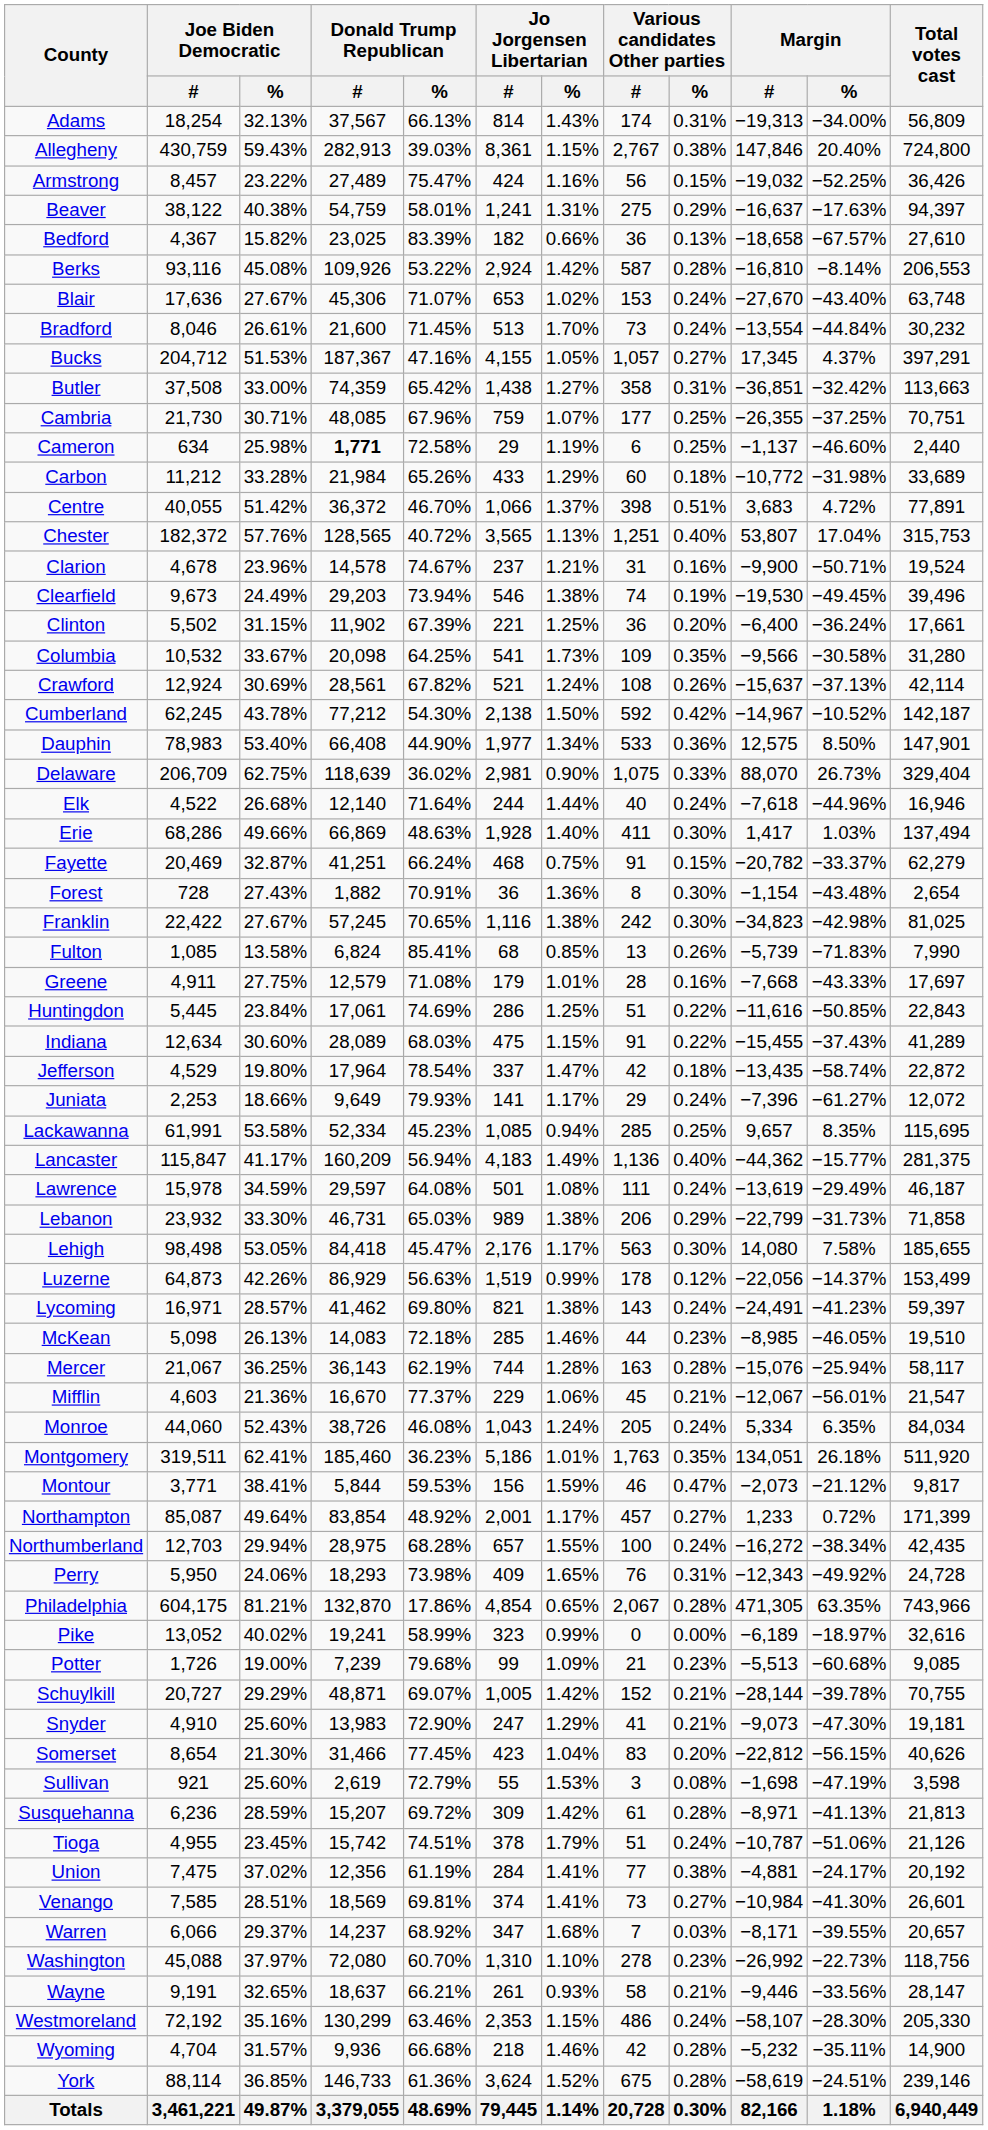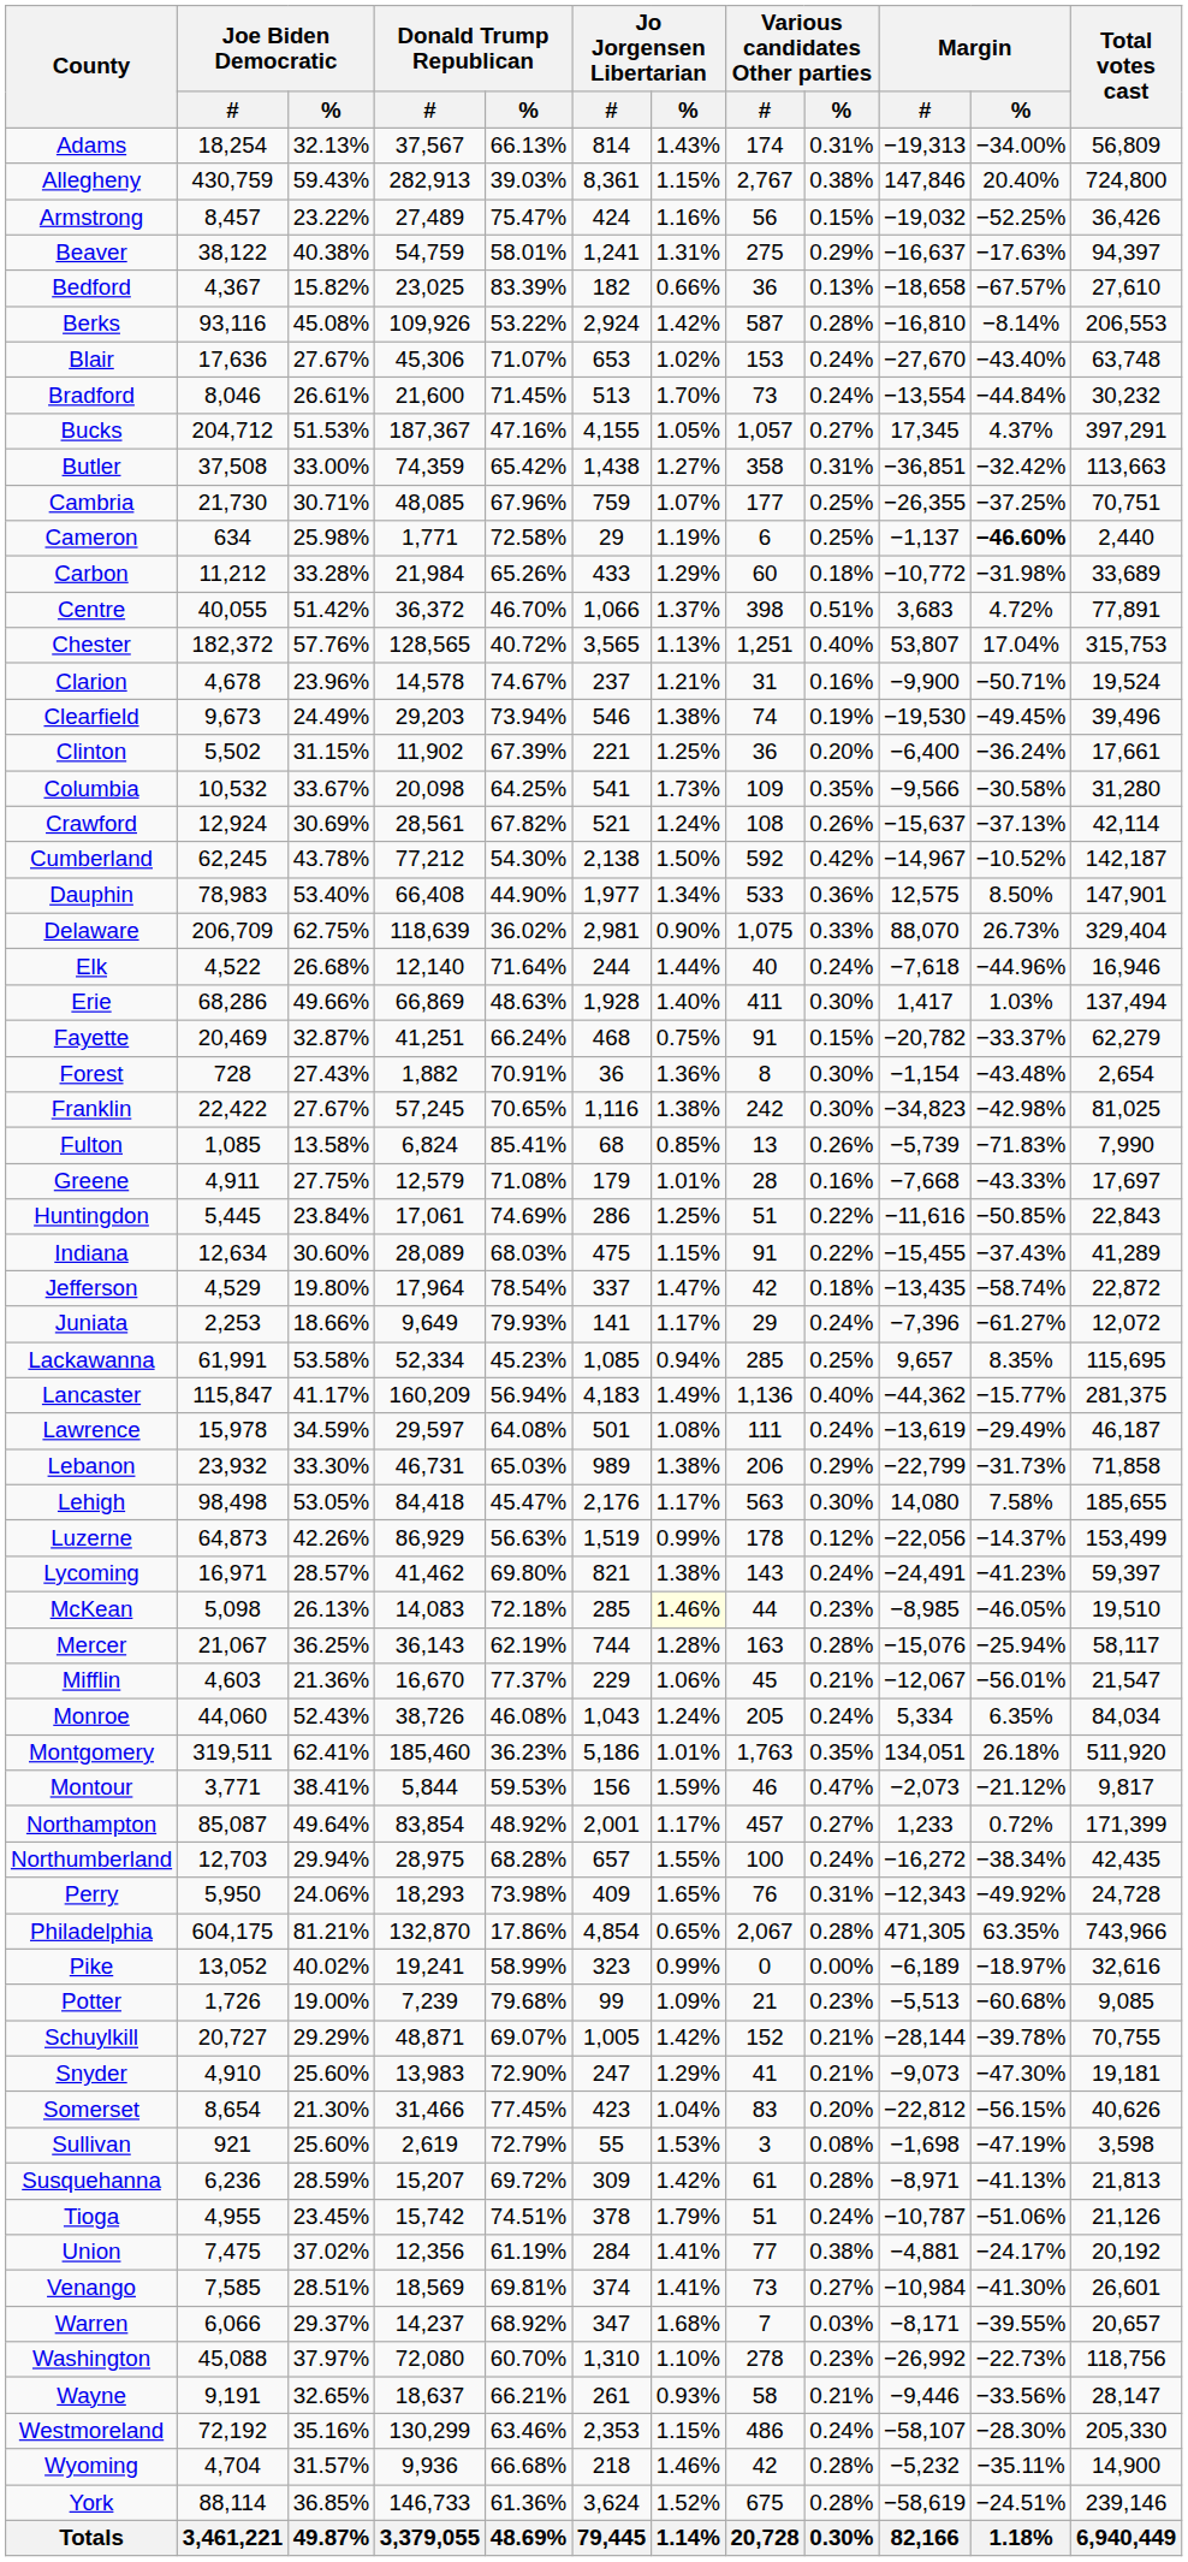Cameron | Donald Trump Republican / #: bold -> normal
Cameron | Margin / %: normal -> bold
McKean | Jo Jorgensen Libertarian / %: no background -> lightyellow background
